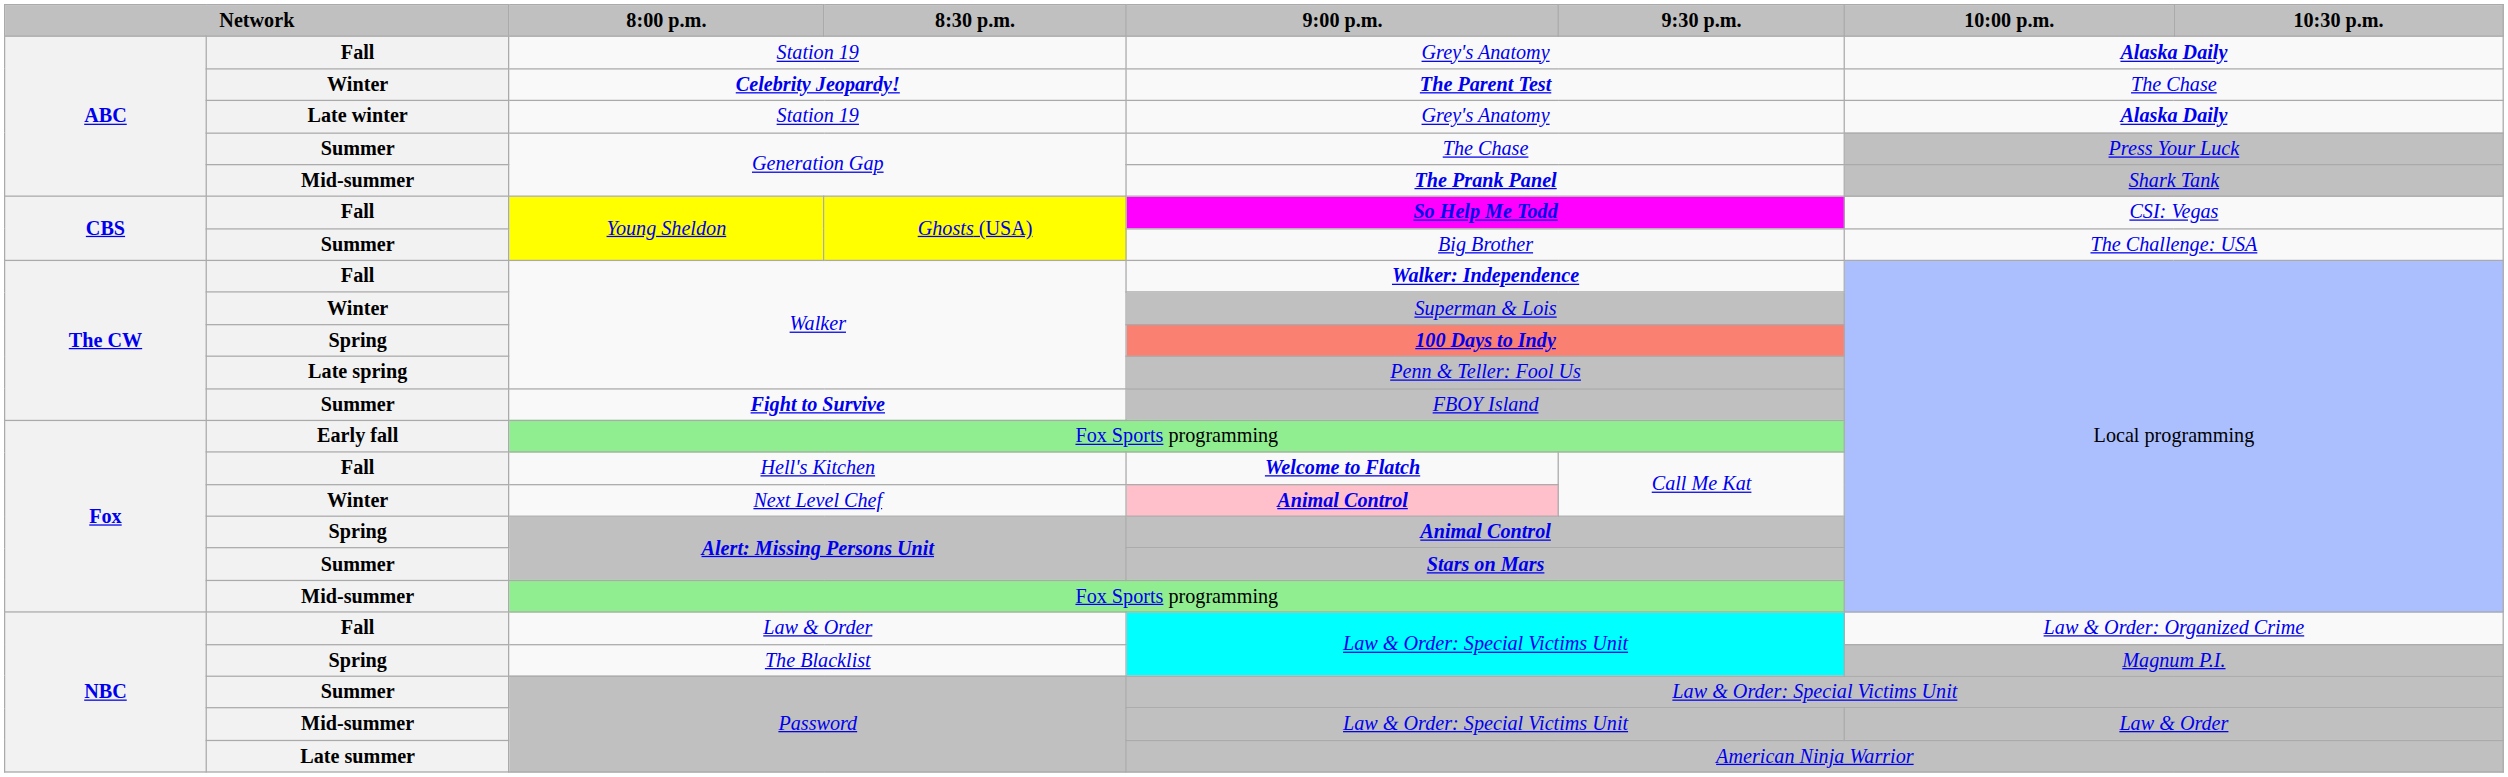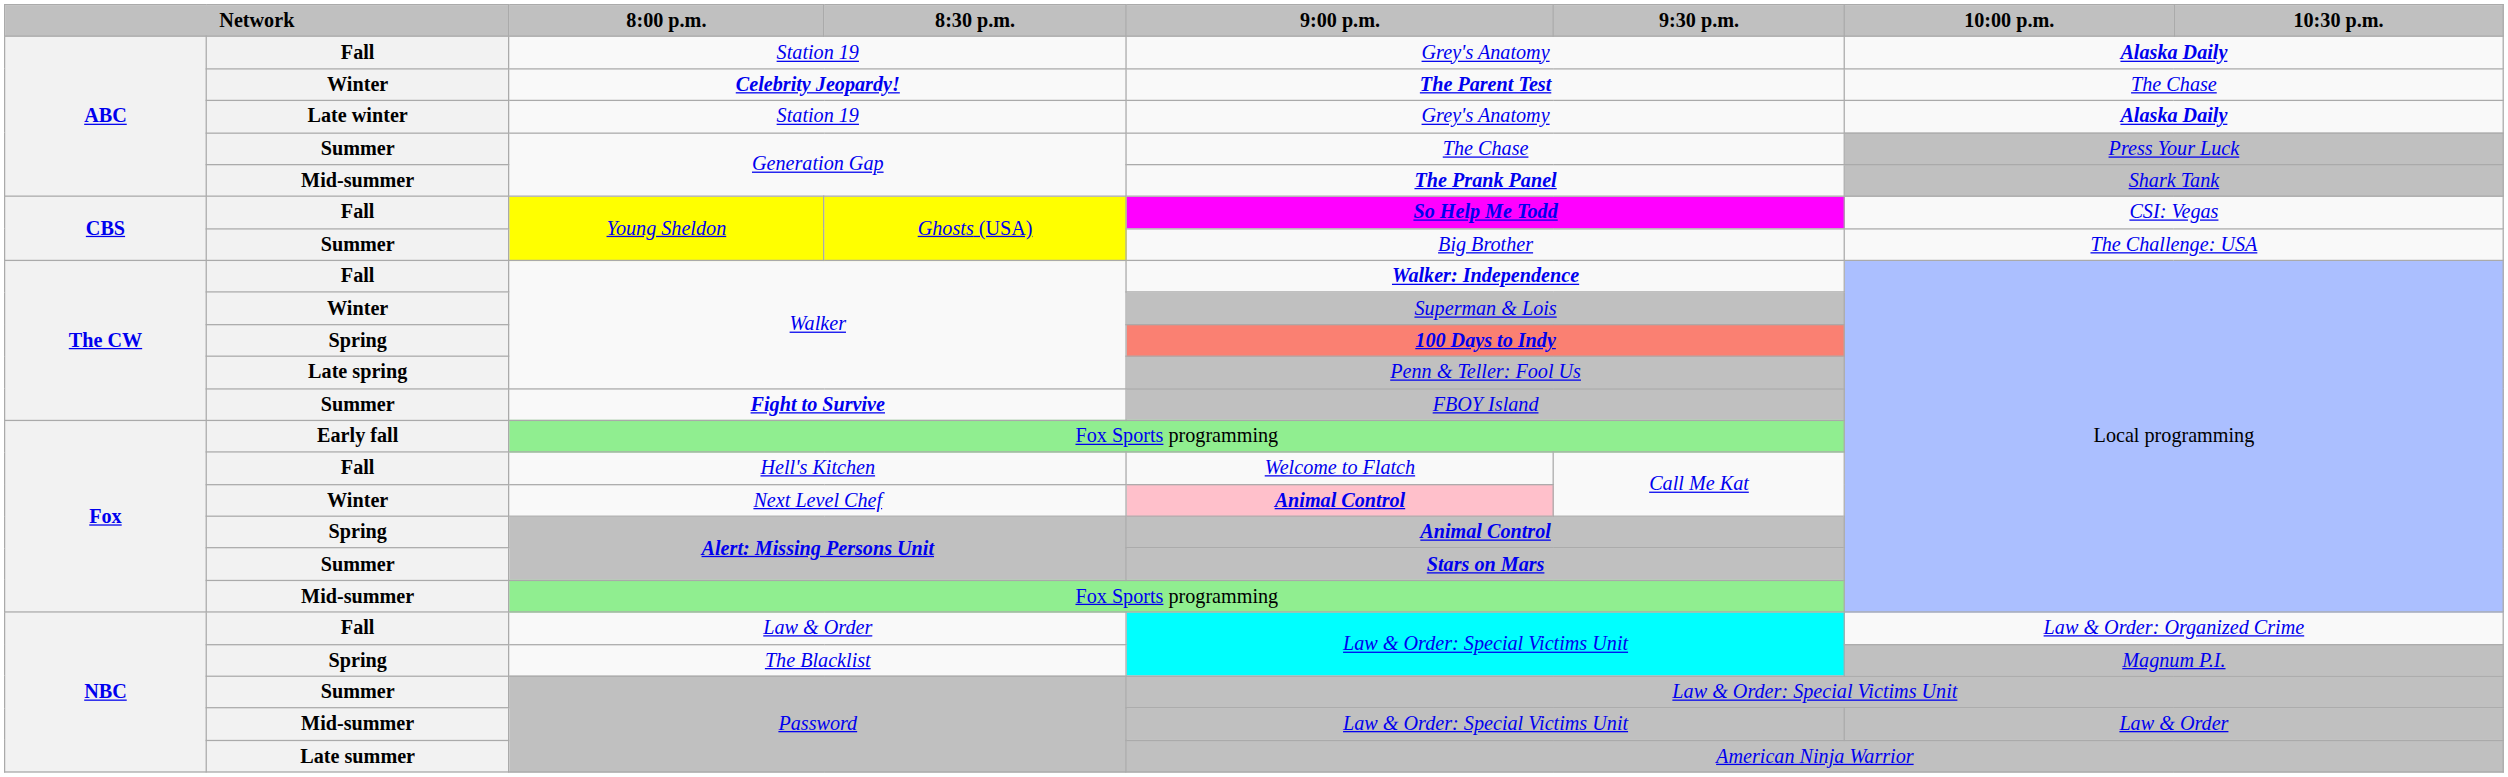Hell's Kitchen | 9:00 p.m.: bold -> normal
